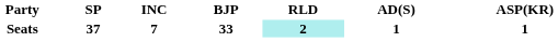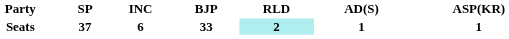Seats | INC: 7 -> 6
